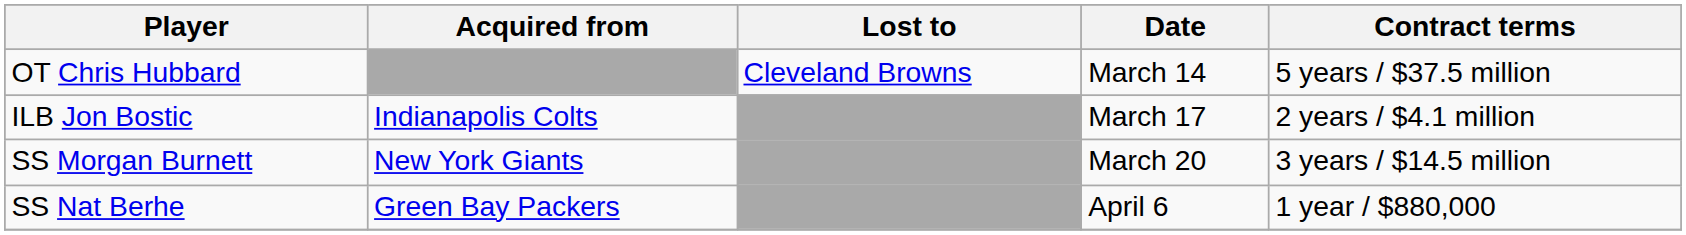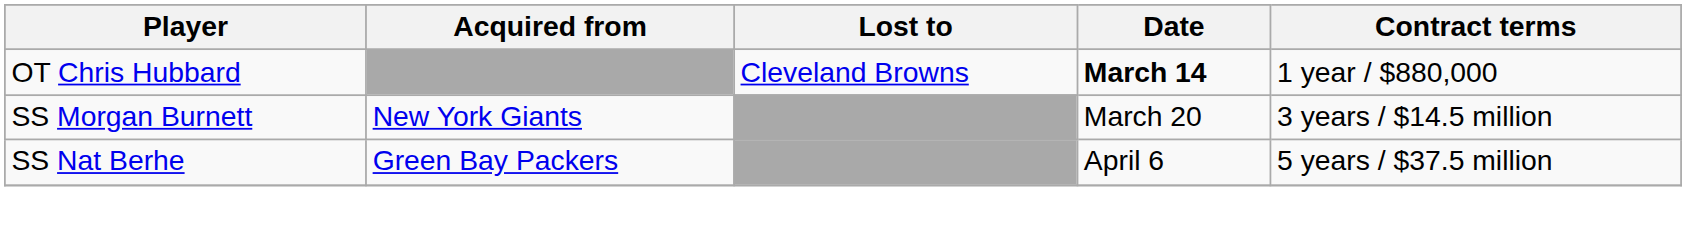OT Chris Hubbard | Date: normal -> bold
OT Chris Hubbard | Contract terms: 5 years / $37.5 million -> 1 year / $880,000
- row: ILB Jon Bostic | Indianapolis Colts | March 17 | 2 years / $4.1 million
SS Nat Berhe | Contract terms: 1 year / $880,000 -> 5 years / $37.5 million
